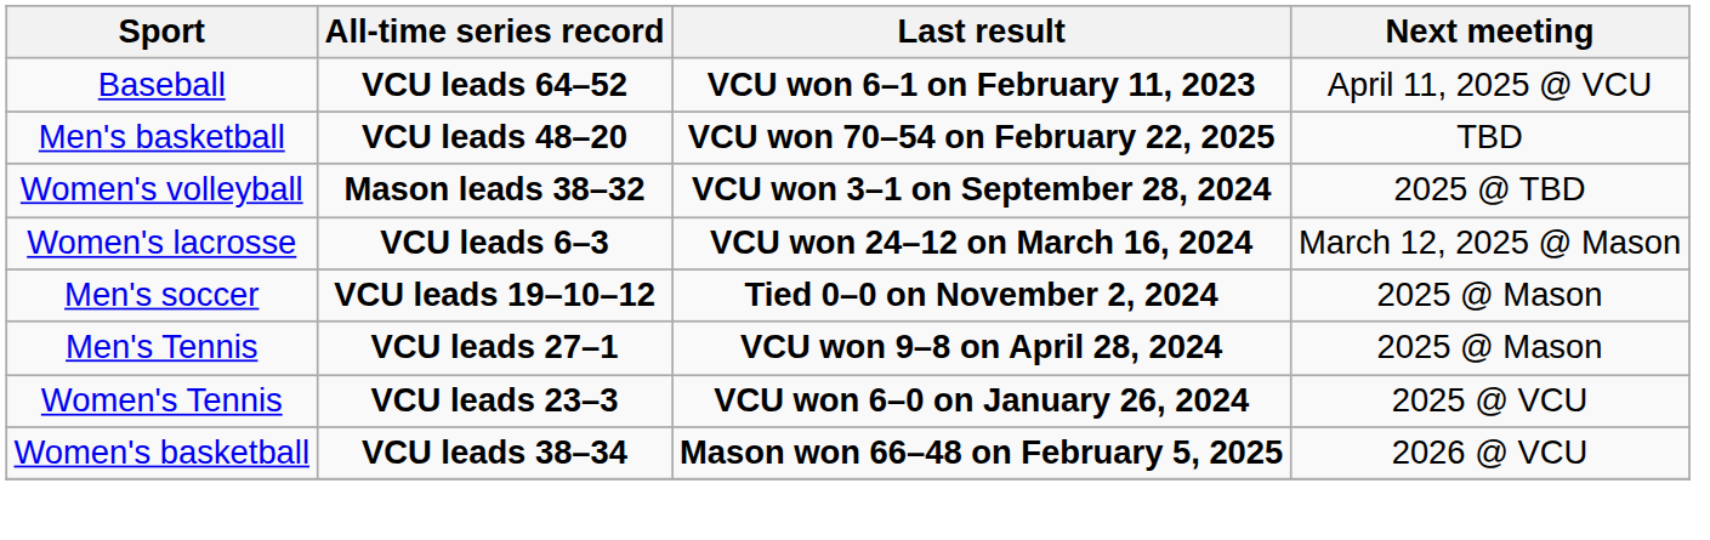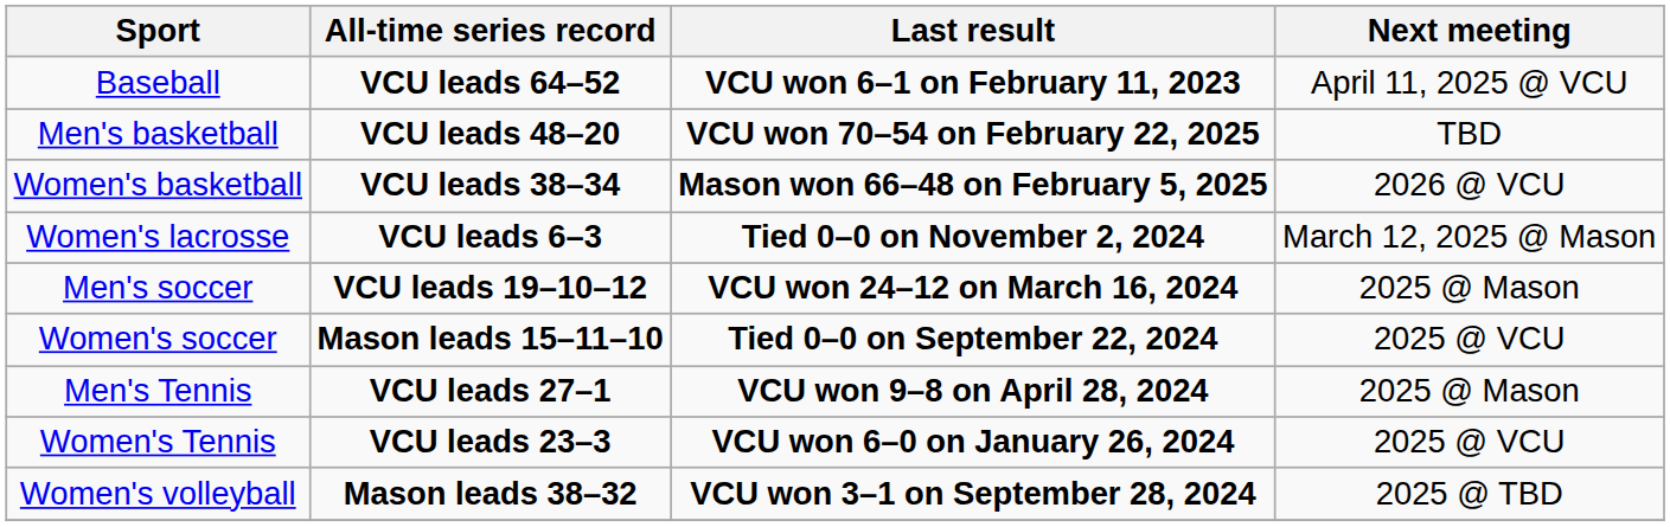rows swapped: Women's basketball <-> Women's volleyball
Women's lacrosse | Last result: VCU won 24–12 on March 16, 2024 -> Tied 0–0 on November 2, 2024
Men's soccer | Last result: Tied 0–0 on November 2, 2024 -> VCU won 24–12 on March 16, 2024
+ row: Women's soccer | Mason leads 15–11–10 | Tied 0–0 on September 22, 2024 | 2025 @ VCU
